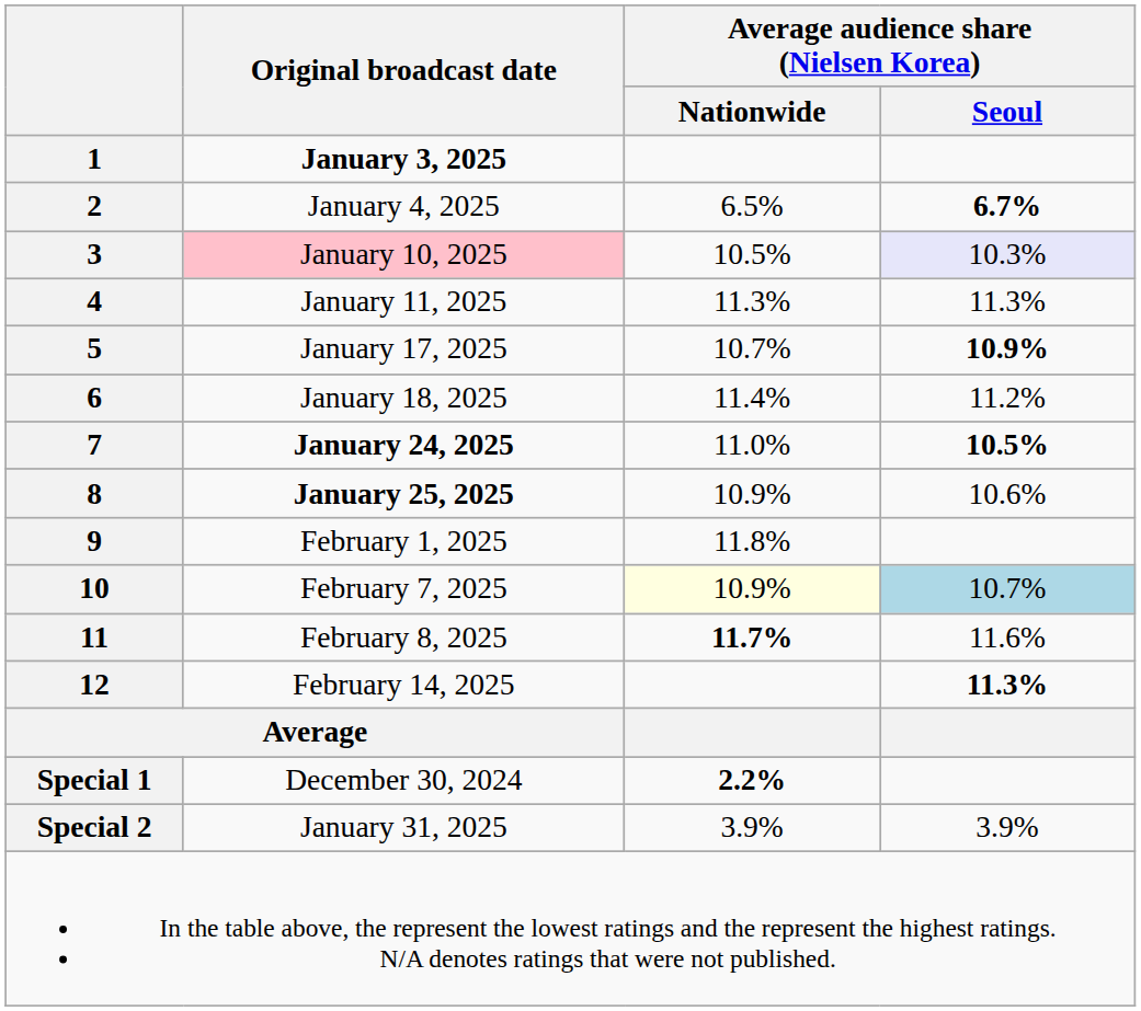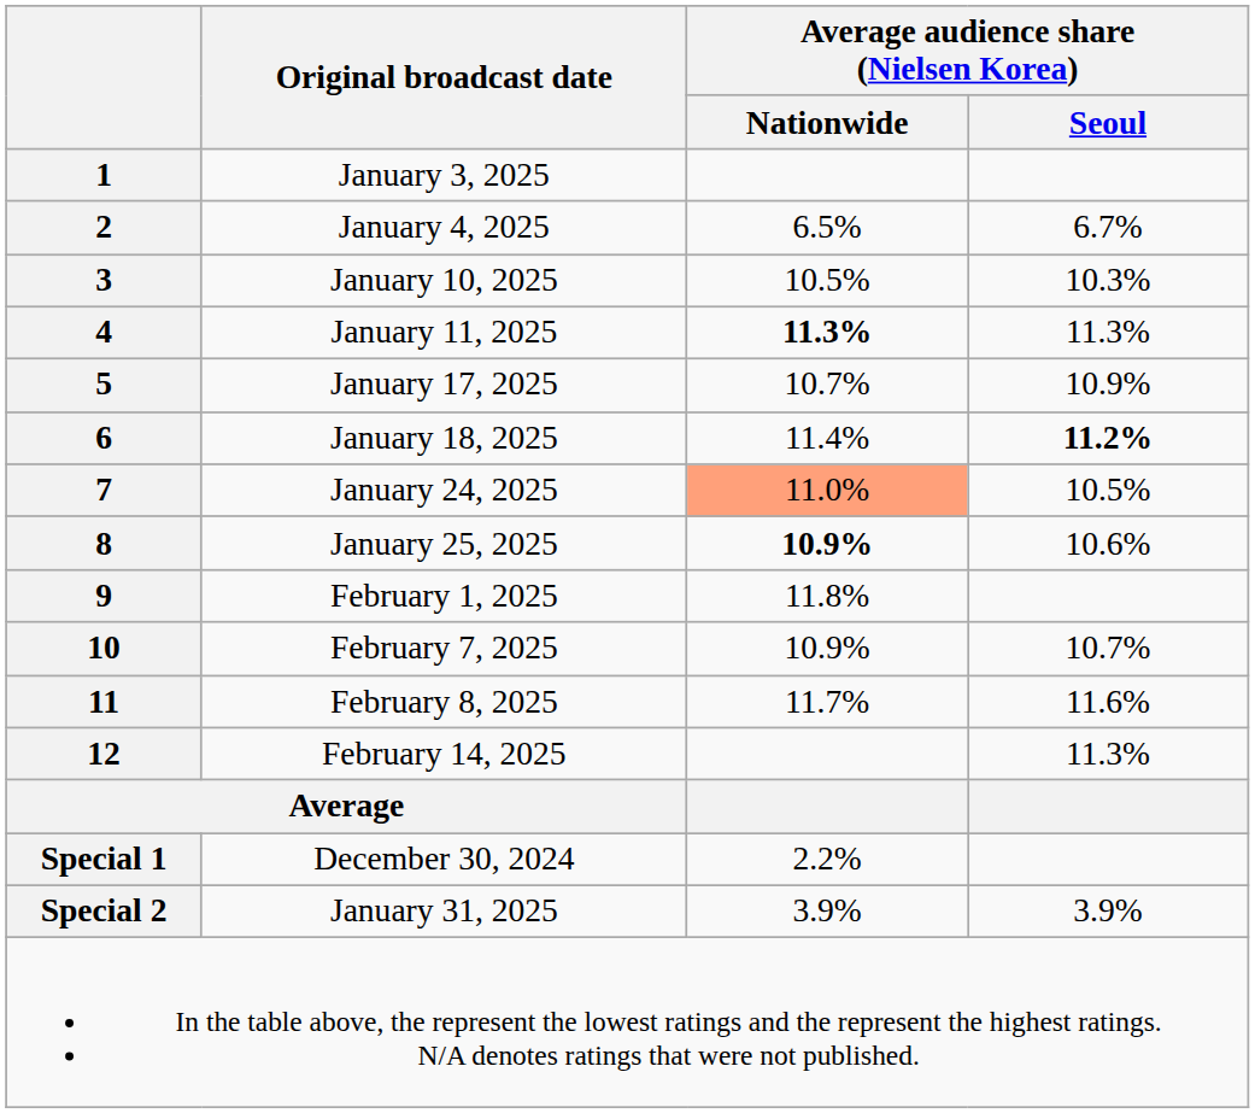1 | Original broadcast date: bold -> normal
2 | Average audience share (Nielsen Korea) / Seoul: bold -> normal
3 | Original broadcast date: pink background -> no background
3 | Average audience share (Nielsen Korea) / Seoul: lavender background -> no background
4 | Average audience share (Nielsen Korea) / Nationwide: normal -> bold
5 | Average audience share (Nielsen Korea) / Seoul: bold -> normal
6 | Average audience share (Nielsen Korea) / Seoul: normal -> bold
7 | Original broadcast date: bold -> normal
7 | Average audience share (Nielsen Korea) / Nationwide: no background -> lightsalmon background
7 | Average audience share (Nielsen Korea) / Seoul: bold -> normal
8 | Original broadcast date: bold -> normal
8 | Average audience share (Nielsen Korea) / Nationwide: normal -> bold
10 | Average audience share (Nielsen Korea) / Nationwide: lightyellow background -> no background
10 | Average audience share (Nielsen Korea) / Seoul: lightblue background -> no background
11 | Average audience share (Nielsen Korea) / Nationwide: bold -> normal
12 | Average audience share (Nielsen Korea) / Seoul: bold -> normal
Special 1 | Average audience share (Nielsen Korea) / Nationwide: bold -> normal
